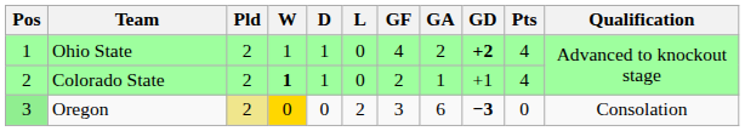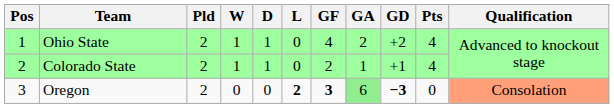Ohio State | GD: bold -> normal
Colorado State | W: bold -> normal
Oregon | Pos: lightgreen background -> no background
Oregon | Pld: khaki background -> no background
Oregon | W: gold background -> no background
Oregon | L: normal -> bold
Oregon | GF: normal -> bold
Oregon | GA: no background -> lightgreen background
Oregon | Qualification: no background -> lightsalmon background
